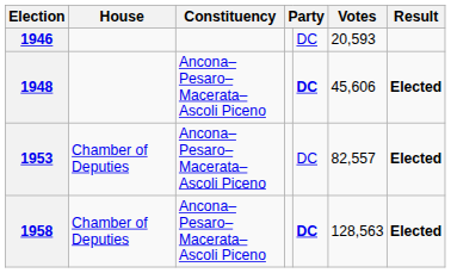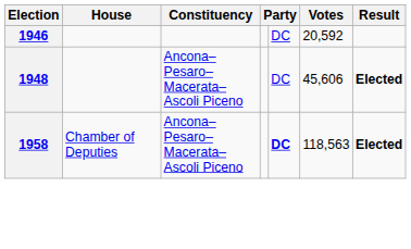1946 | Votes: 20,593 -> 20,592
1948 | column 5: bold -> normal
- row: 1953 | Chamber of Deputies | Ancona–Pesaro–Macerata–Ascoli Piceno | DC | 82,557 | Elected
1958 | Votes: 128,563 -> 118,563
